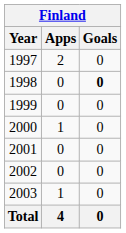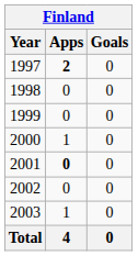1997 | Apps: normal -> bold
1998 | Goals: bold -> normal
2001 | Apps: normal -> bold
